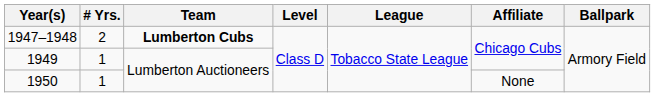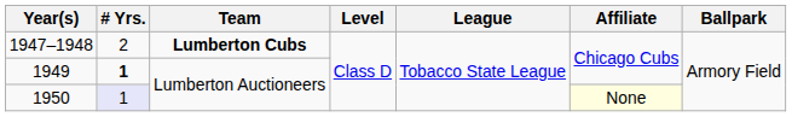1949 | # Yrs.: normal -> bold
1950 | # Yrs.: no background -> lavender background
1950 | Affiliate: no background -> lightyellow background
